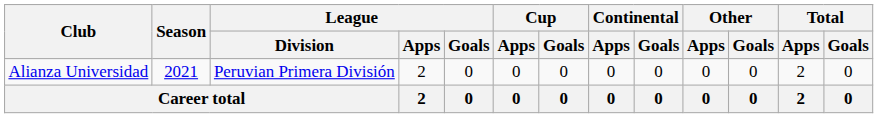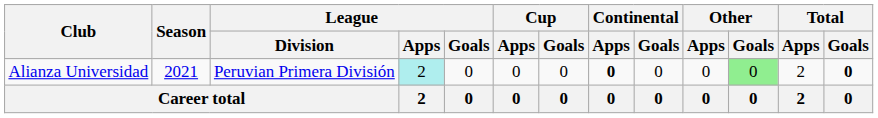Alianza Universidad | League / Apps: no background -> paleturquoise background
Alianza Universidad | Continental / Apps: normal -> bold
Alianza Universidad | Other / Goals: no background -> lightgreen background
Alianza Universidad | Total / Goals: normal -> bold
